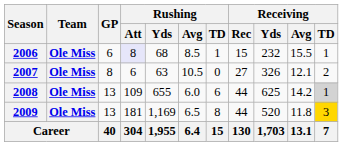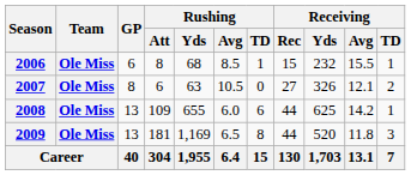2006 | Rushing / Att: lavender background -> no background
2008 | Receiving / TD: lightgrey background -> no background
2009 | Receiving / TD: gold background -> no background
